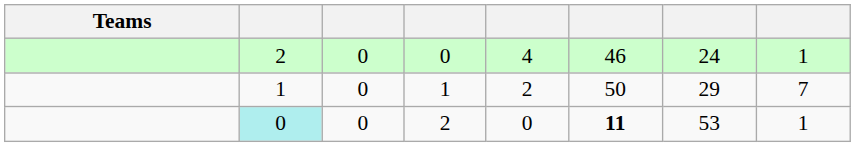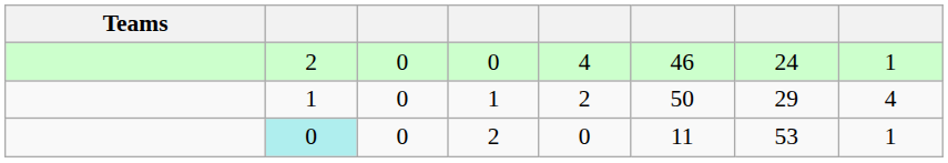row 3 | column 8: 7 -> 4
row 4 | column 6: bold -> normal
